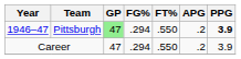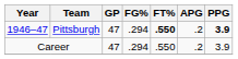1946–47 | GP: lightgreen background -> no background
1946–47 | FT%: normal -> bold
